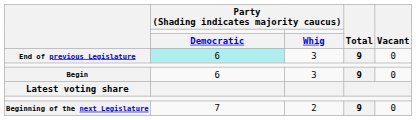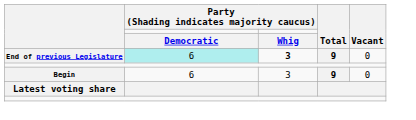End of previous Legislature | column 3: normal -> bold
- row: Beginning of the next Legislature | 7 | 2 | 9 | 0
